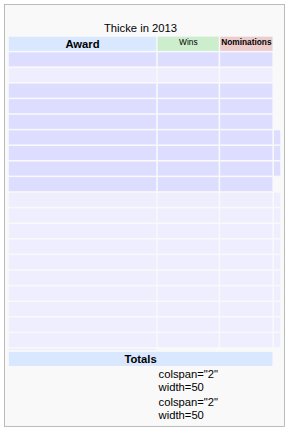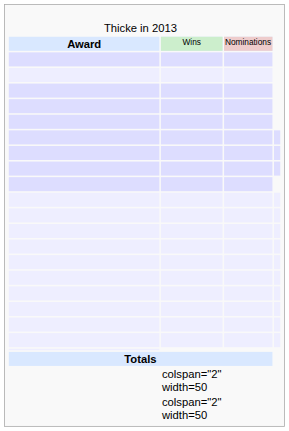Wins | column 3: bold -> normal
